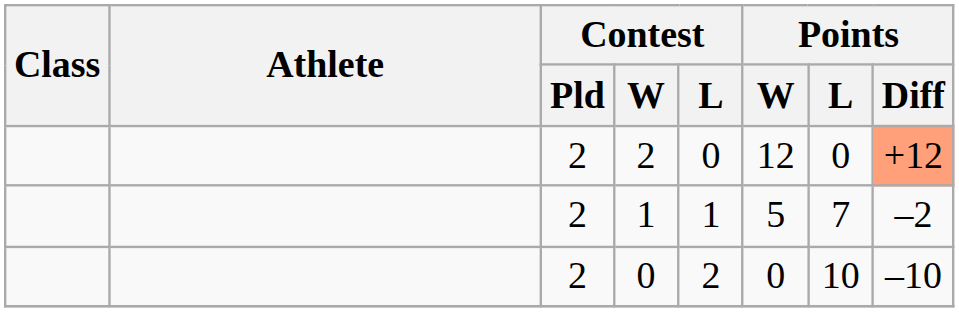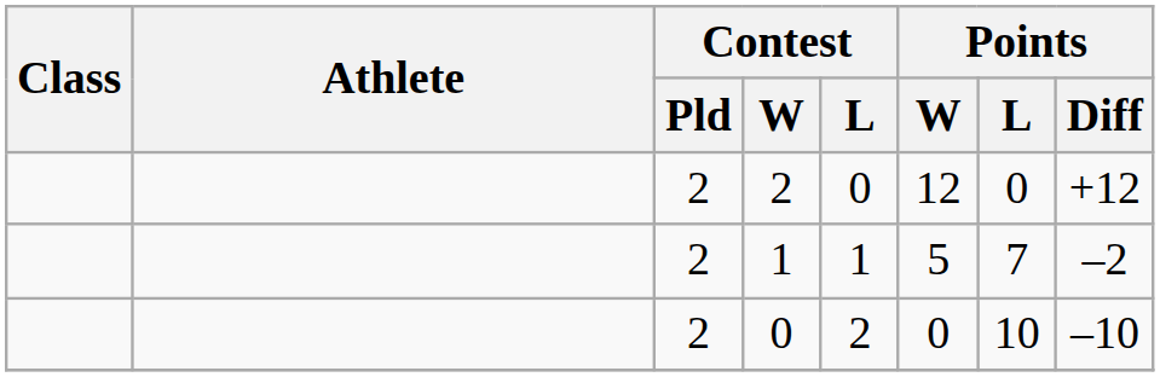row 3 | Points / Diff: lightsalmon background -> no background
